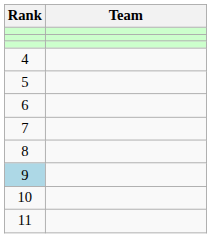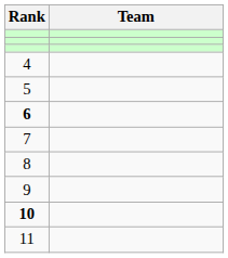row 7 | Rank: normal -> bold
row 10 | Rank: lightblue background -> no background
row 11 | Rank: normal -> bold
